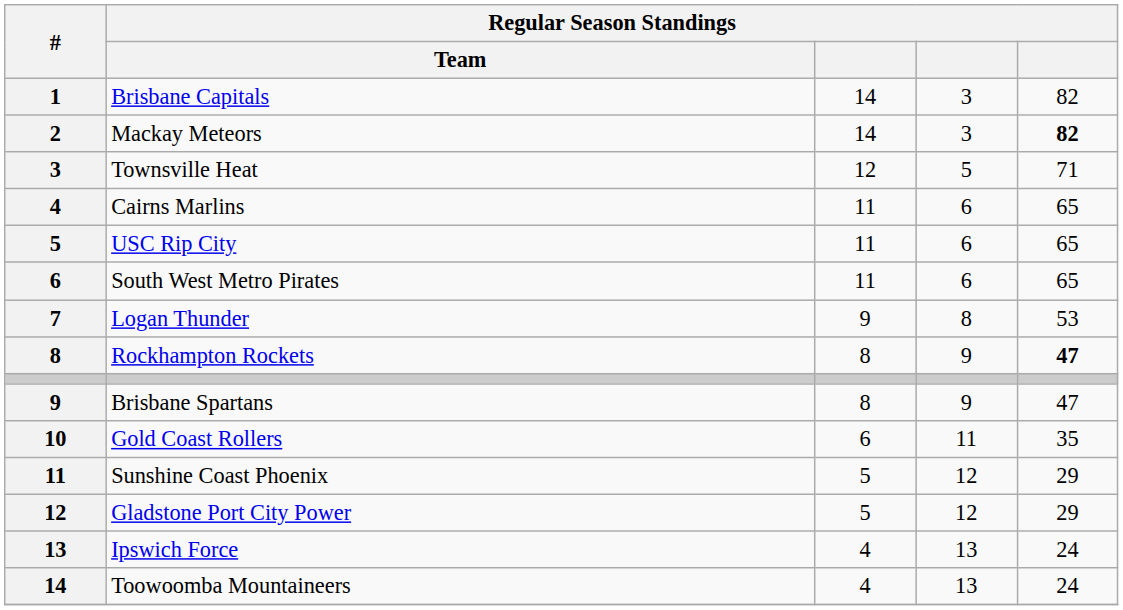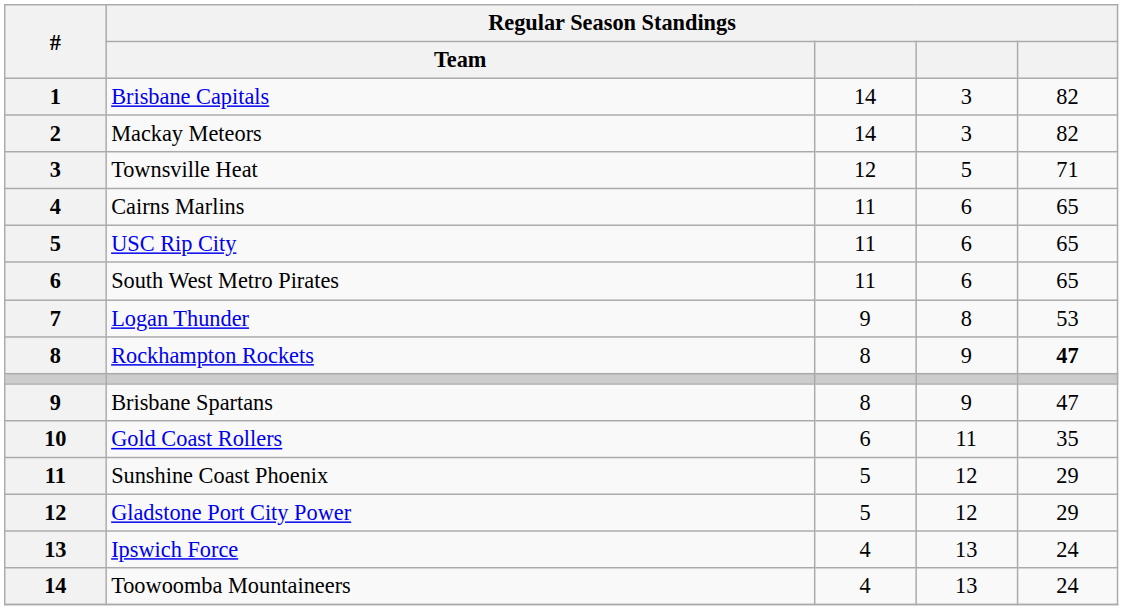Mackay Meteors | column 5: bold -> normal
